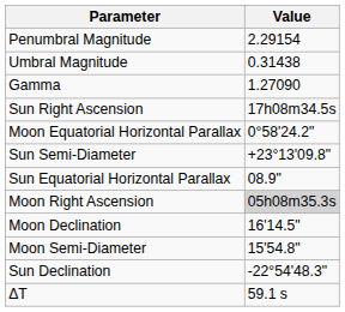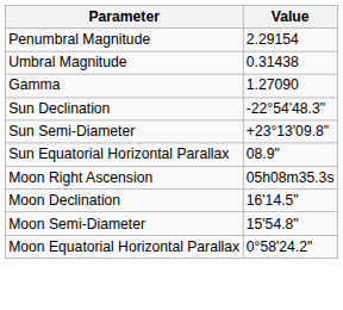- row: Sun Right Ascension | 17h08m34.5s
rows swapped: Sun Declination <-> Moon Equatorial Horizontal Parallax
Moon Right Ascension | Value: lightgrey background -> no background
- row: ΔT | 59.1 s
